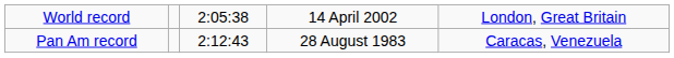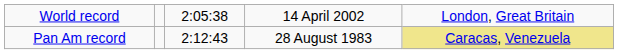Pan Am record | column 5: no background -> khaki background
